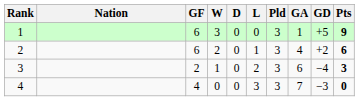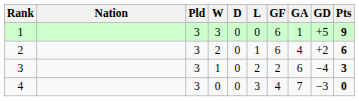columns swapped: Pld <-> GF
